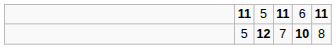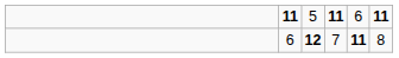row 2 | column 2: 5 -> 6
row 2 | column 5: 10 -> 11
